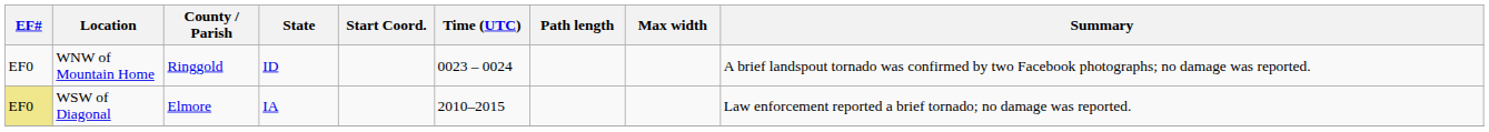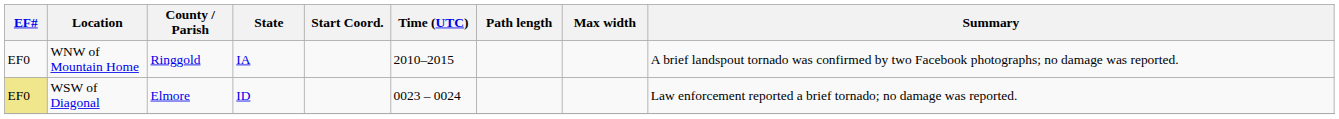WNW of Mountain Home | State: ID -> IA
WNW of Mountain Home | Time (UTC): 0023 – 0024 -> 2010–2015
WSW of Diagonal | State: IA -> ID
WSW of Diagonal | Time (UTC): 2010–2015 -> 0023 – 0024
